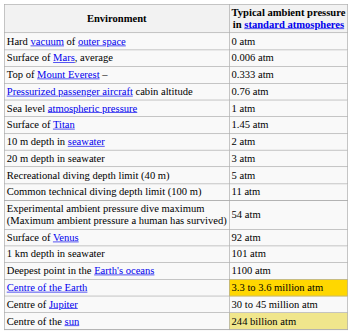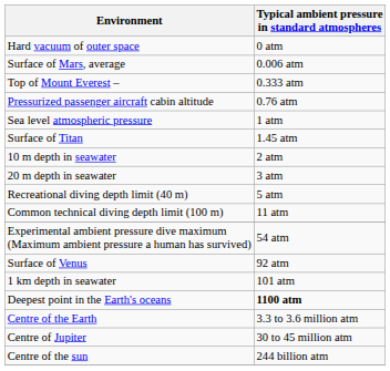Deepest point in the Earth's oceans | Typical ambient pressure in standard atmospheres: normal -> bold
Centre of the Earth | Typical ambient pressure in standard atmospheres: gold background -> no background
Centre of the sun | Typical ambient pressure in standard atmospheres: khaki background -> no background
